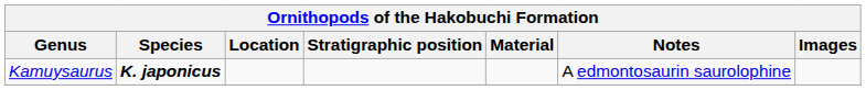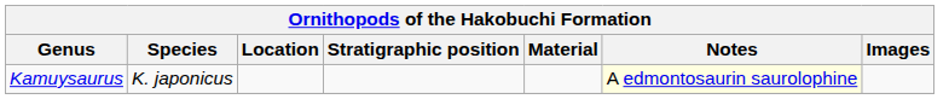Kamuysaurus | Species: bold -> normal
Kamuysaurus | Notes: no background -> lightyellow background
